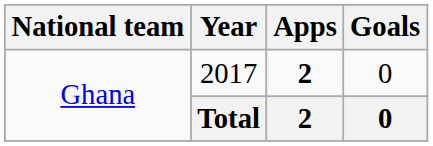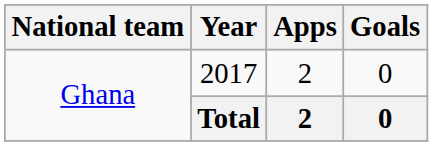Ghana / 2017 | Apps: bold -> normal
